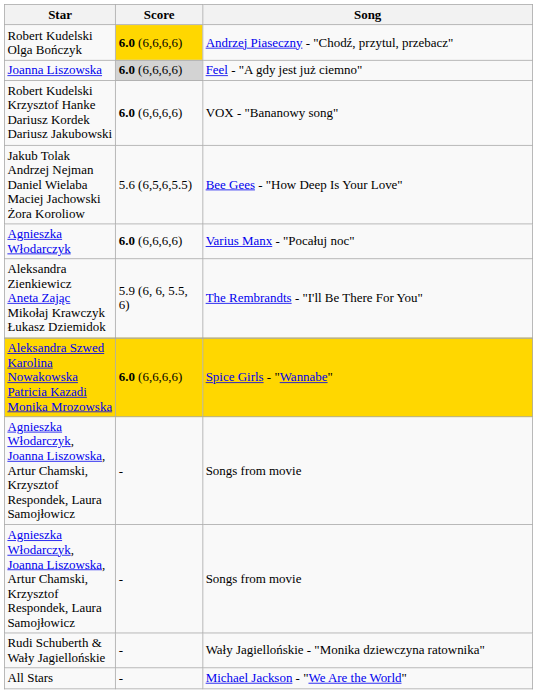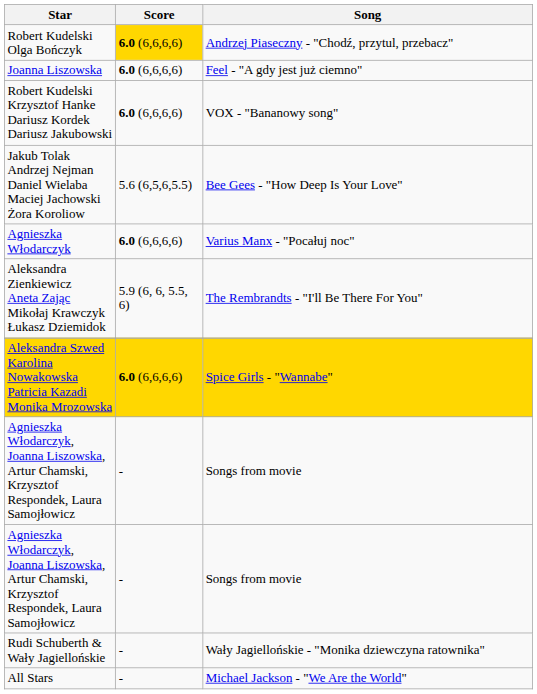Joanna Liszowska | Score: lightgrey background -> no background
